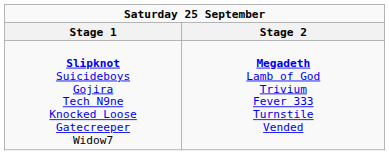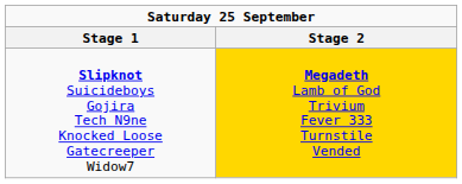row 3 | Stage 2: no background -> gold background
